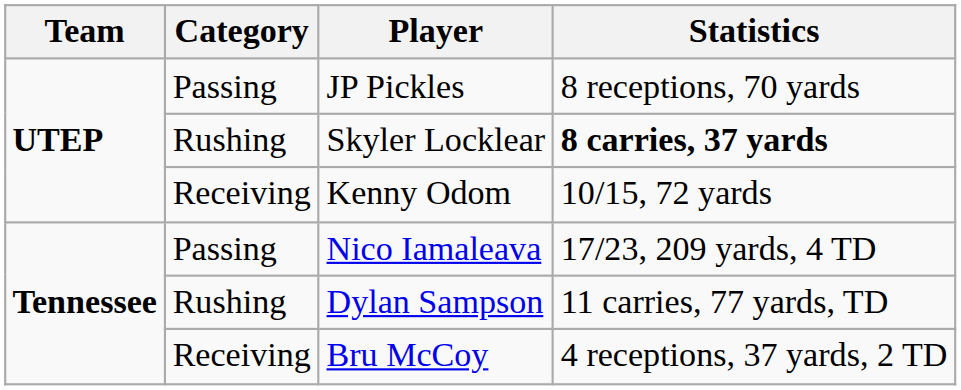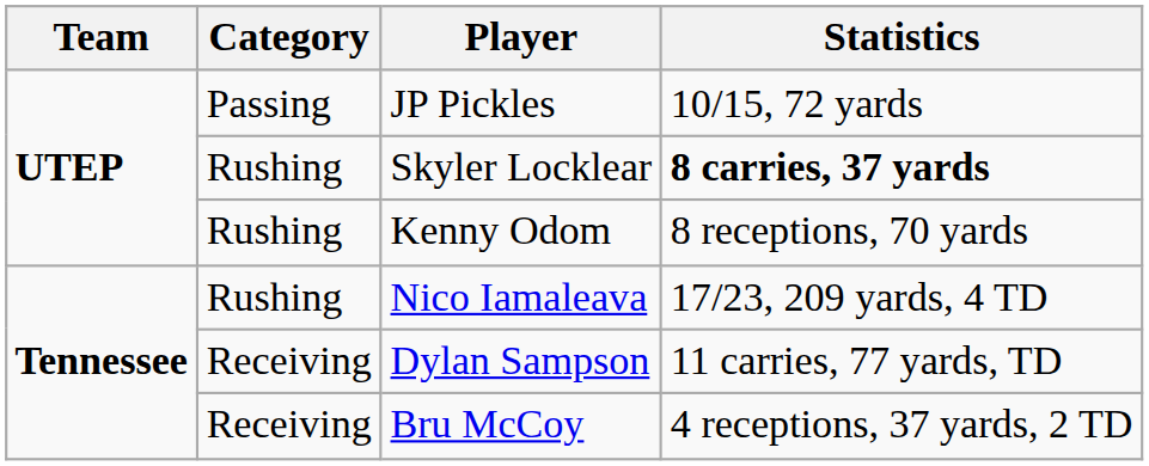JP Pickles | Statistics: 8 receptions, 70 yards -> 10/15, 72 yards
Kenny Odom | Category: Receiving -> Rushing
Kenny Odom | Statistics: 10/15, 72 yards -> 8 receptions, 70 yards
Nico Iamaleava | Category: Passing -> Rushing
Dylan Sampson | Category: Rushing -> Receiving
